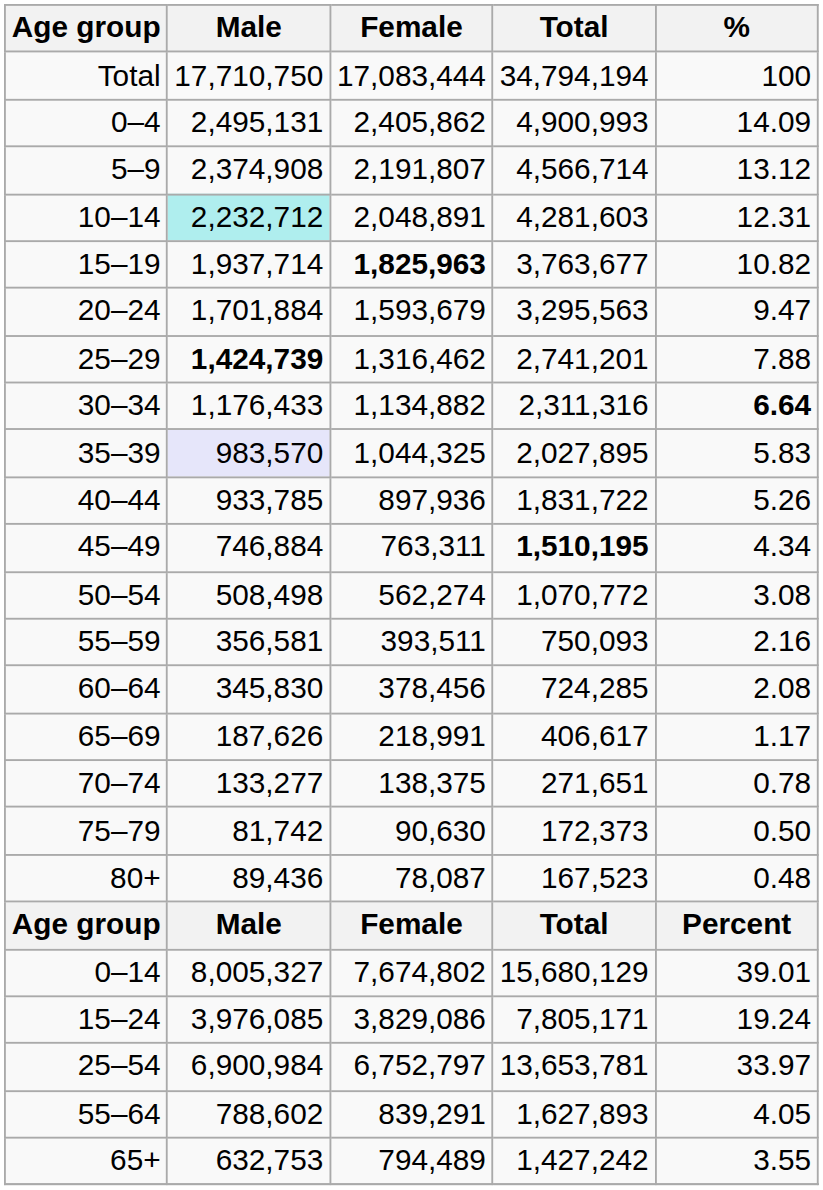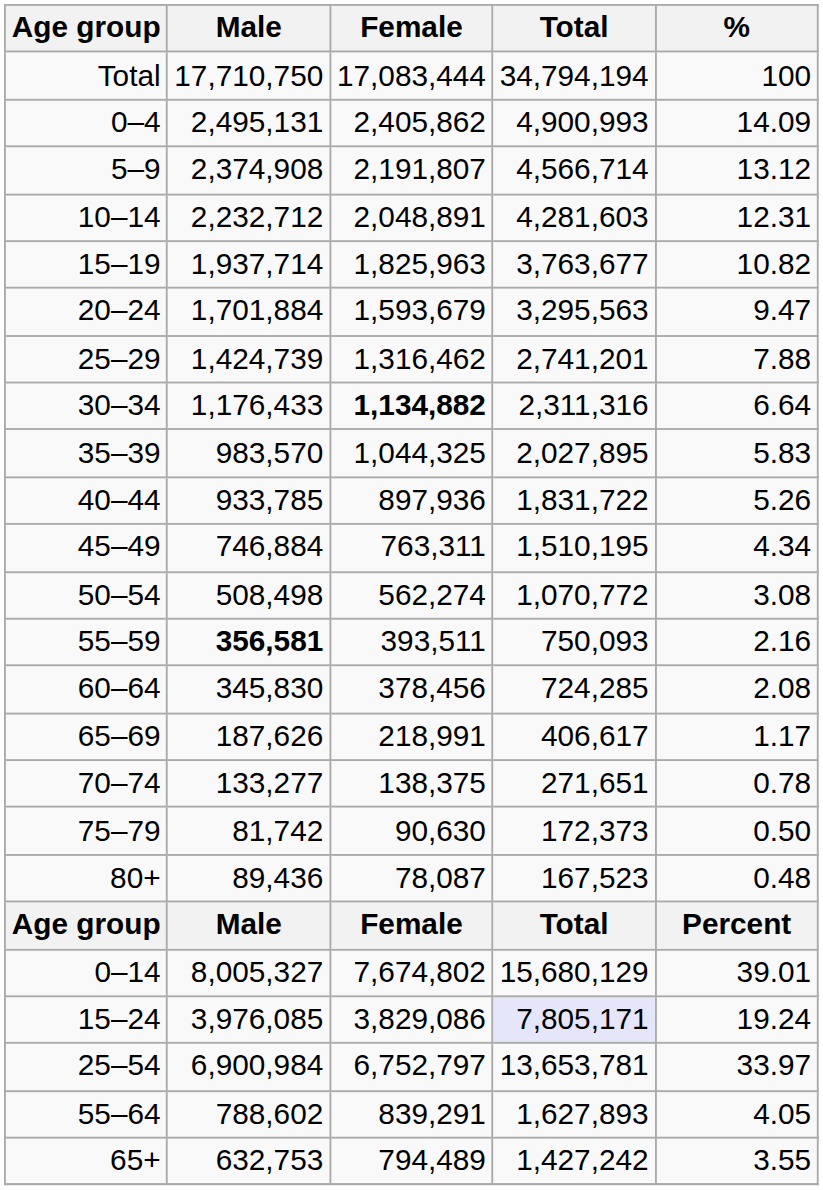10–14 | Male: paleturquoise background -> no background
15–19 | Female: bold -> normal
25–29 | Male: bold -> normal
30–34 | Female: normal -> bold
30–34 | %: bold -> normal
35–39 | Male: lavender background -> no background
45–49 | Total: bold -> normal
55–59 | Male: normal -> bold
15–24 | Total: no background -> lavender background
